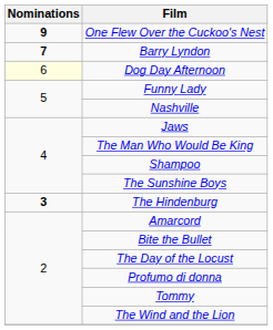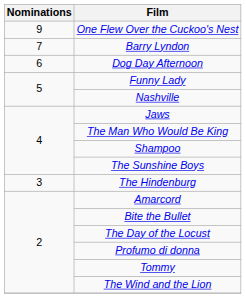One Flew Over the Cuckoo's Nest | Nominations: bold -> normal
Barry Lyndon | Nominations: bold -> normal
Dog Day Afternoon | Nominations: lightyellow background -> no background
The Hindenburg | Nominations: bold -> normal
